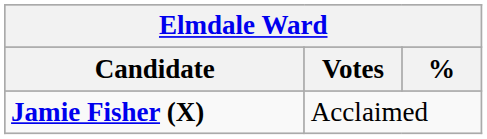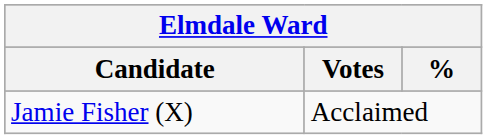Jamie Fisher (X) | Candidate: bold -> normal
